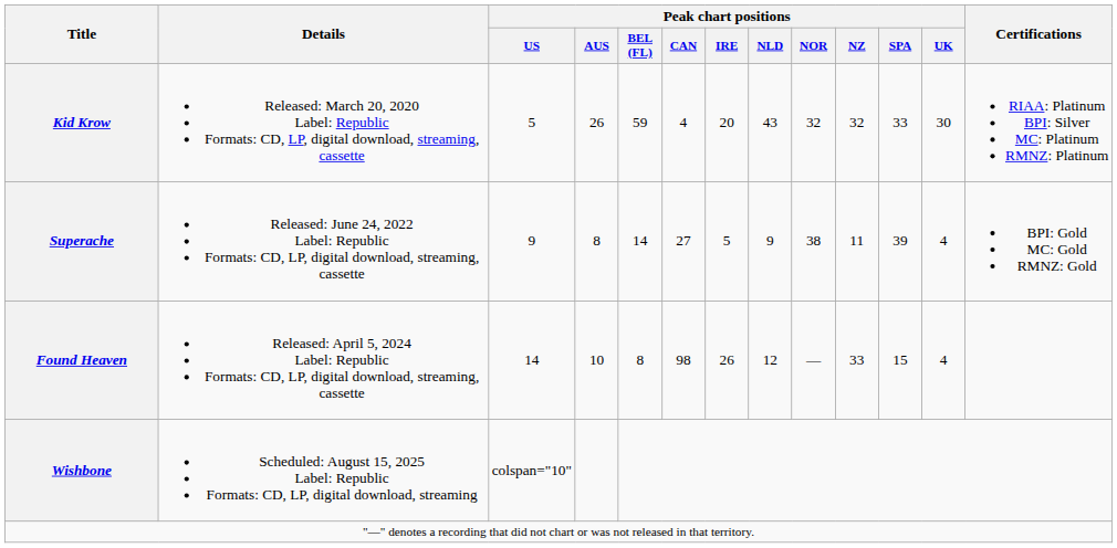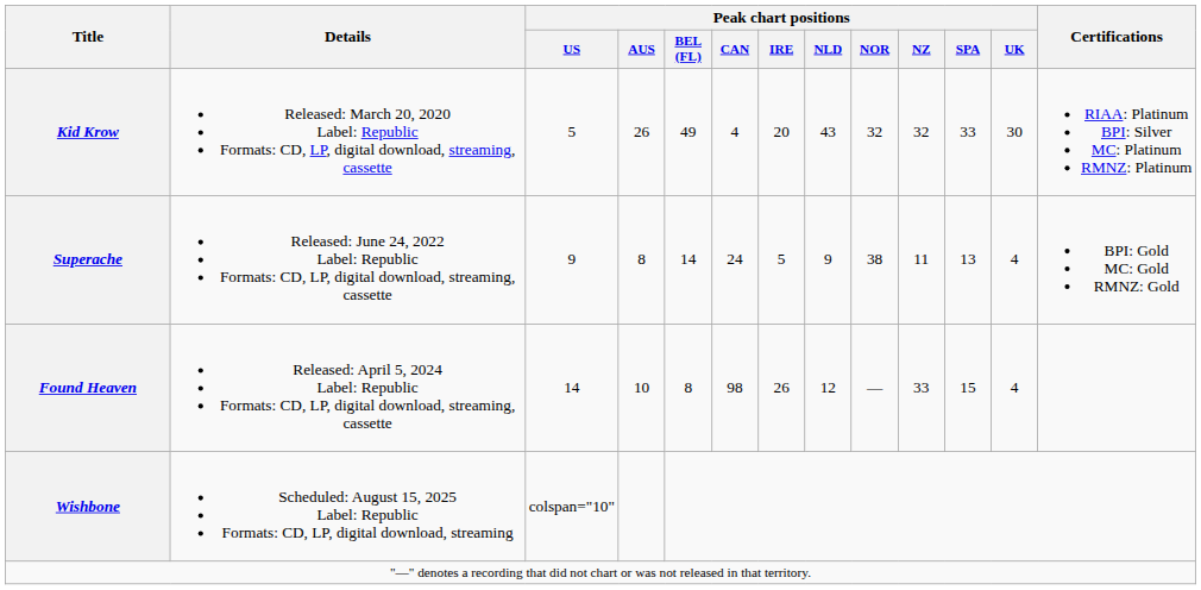Kid Krow | Peak chart positions / BEL (FL): 59 -> 49
Superache | Peak chart positions / CAN: 27 -> 24
Superache | Peak chart positions / SPA: 39 -> 13
